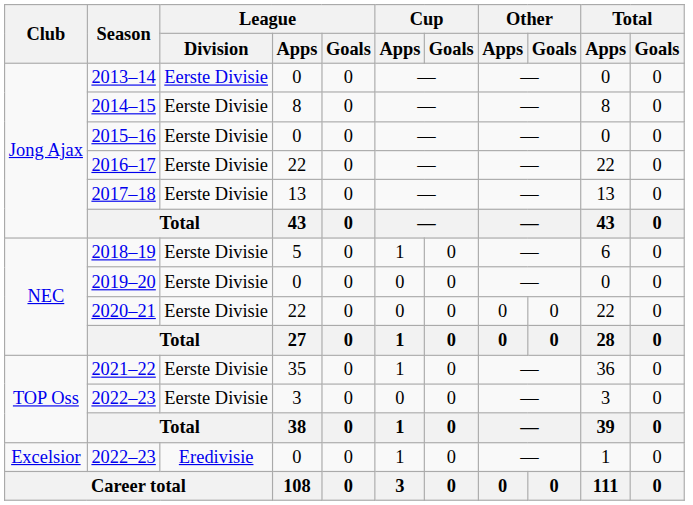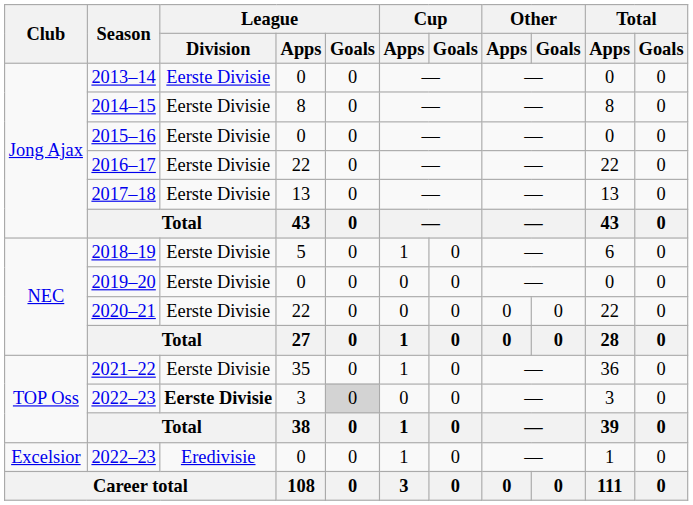2022–23 / 3 | League / Division: normal -> bold
2022–23 / 3 | League / Goals: no background -> lightgrey background
